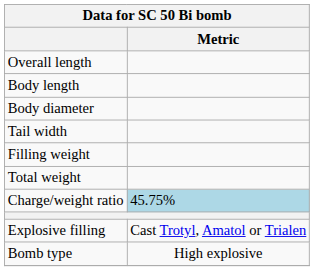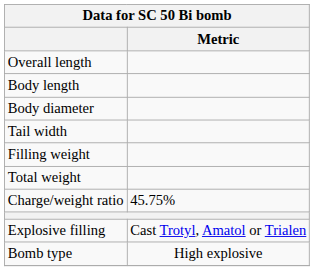Charge/weight ratio | Metric: lightblue background -> no background
